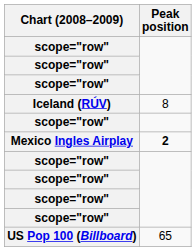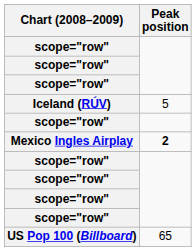Iceland (RÚV) | Peak position: 8 -> 5
